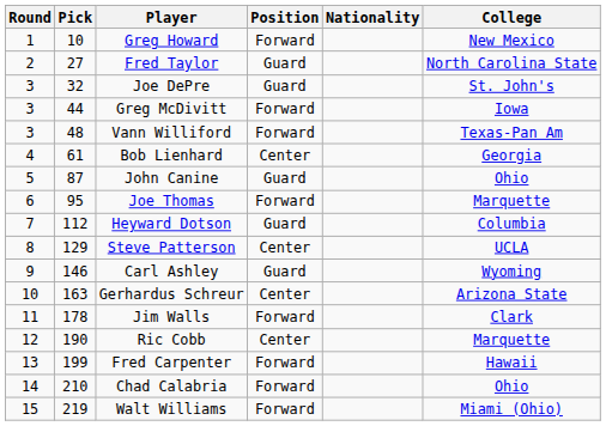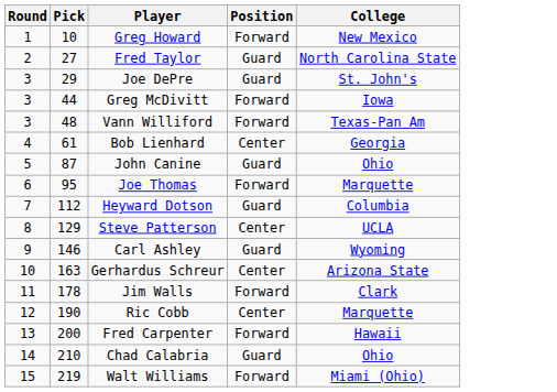- column: Nationality
Joe DePre | Pick: 32 -> 29
Fred Carpenter | Pick: 199 -> 200
Chad Calabria | Position: Forward -> Guard
